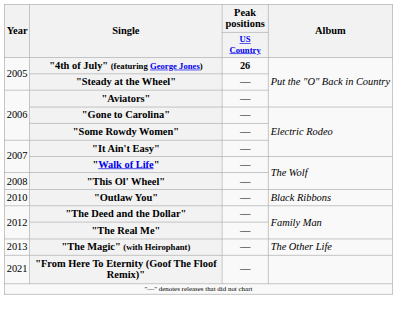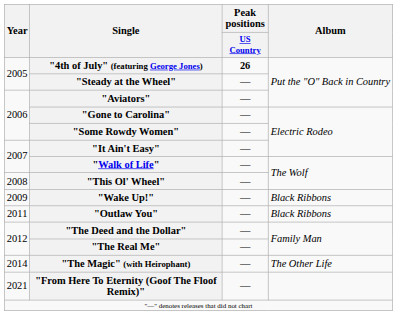+ row: 2009 | "Wake Up!" | — | Black Ribbons
"Outlaw You" | Year: 2010 -> 2011
"The Magic" (with Heirophant) | Year: 2013 -> 2014
